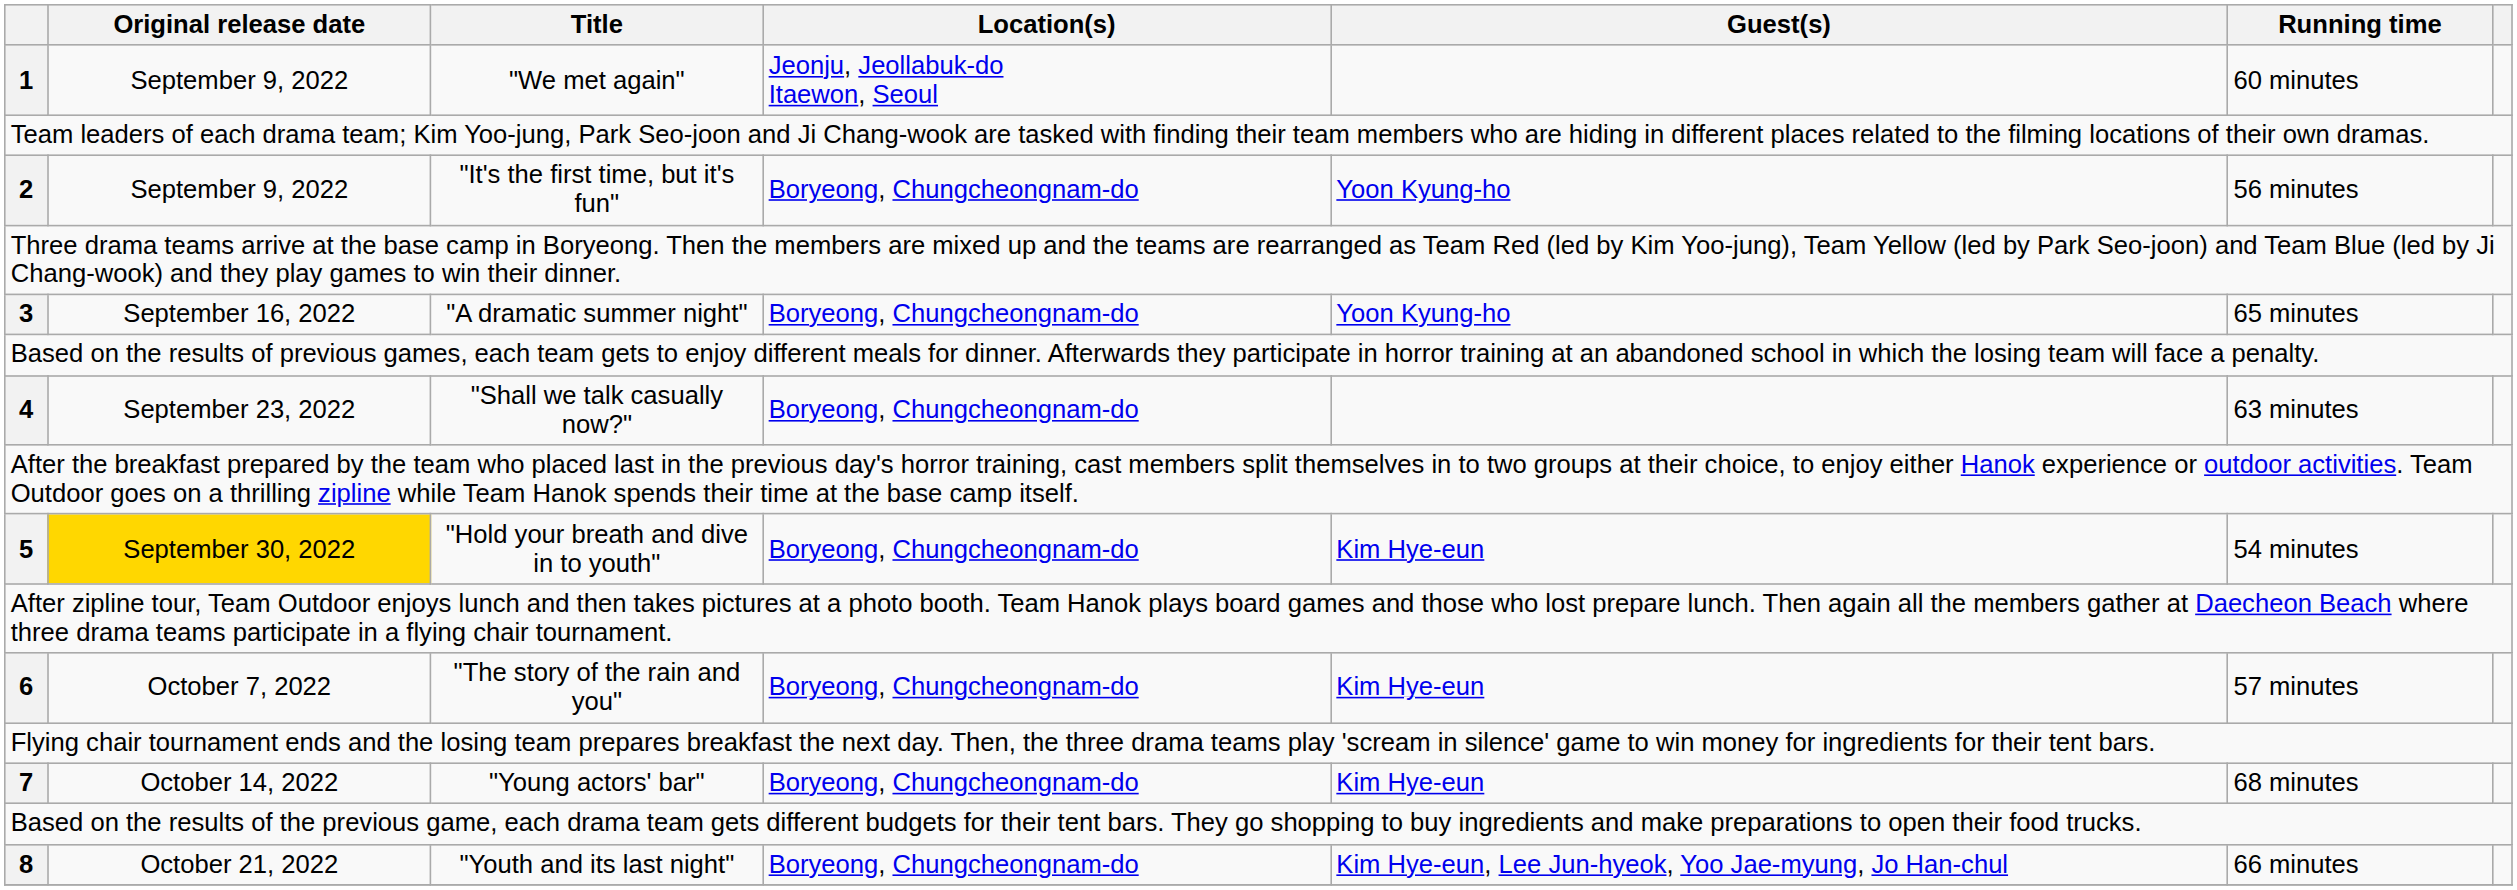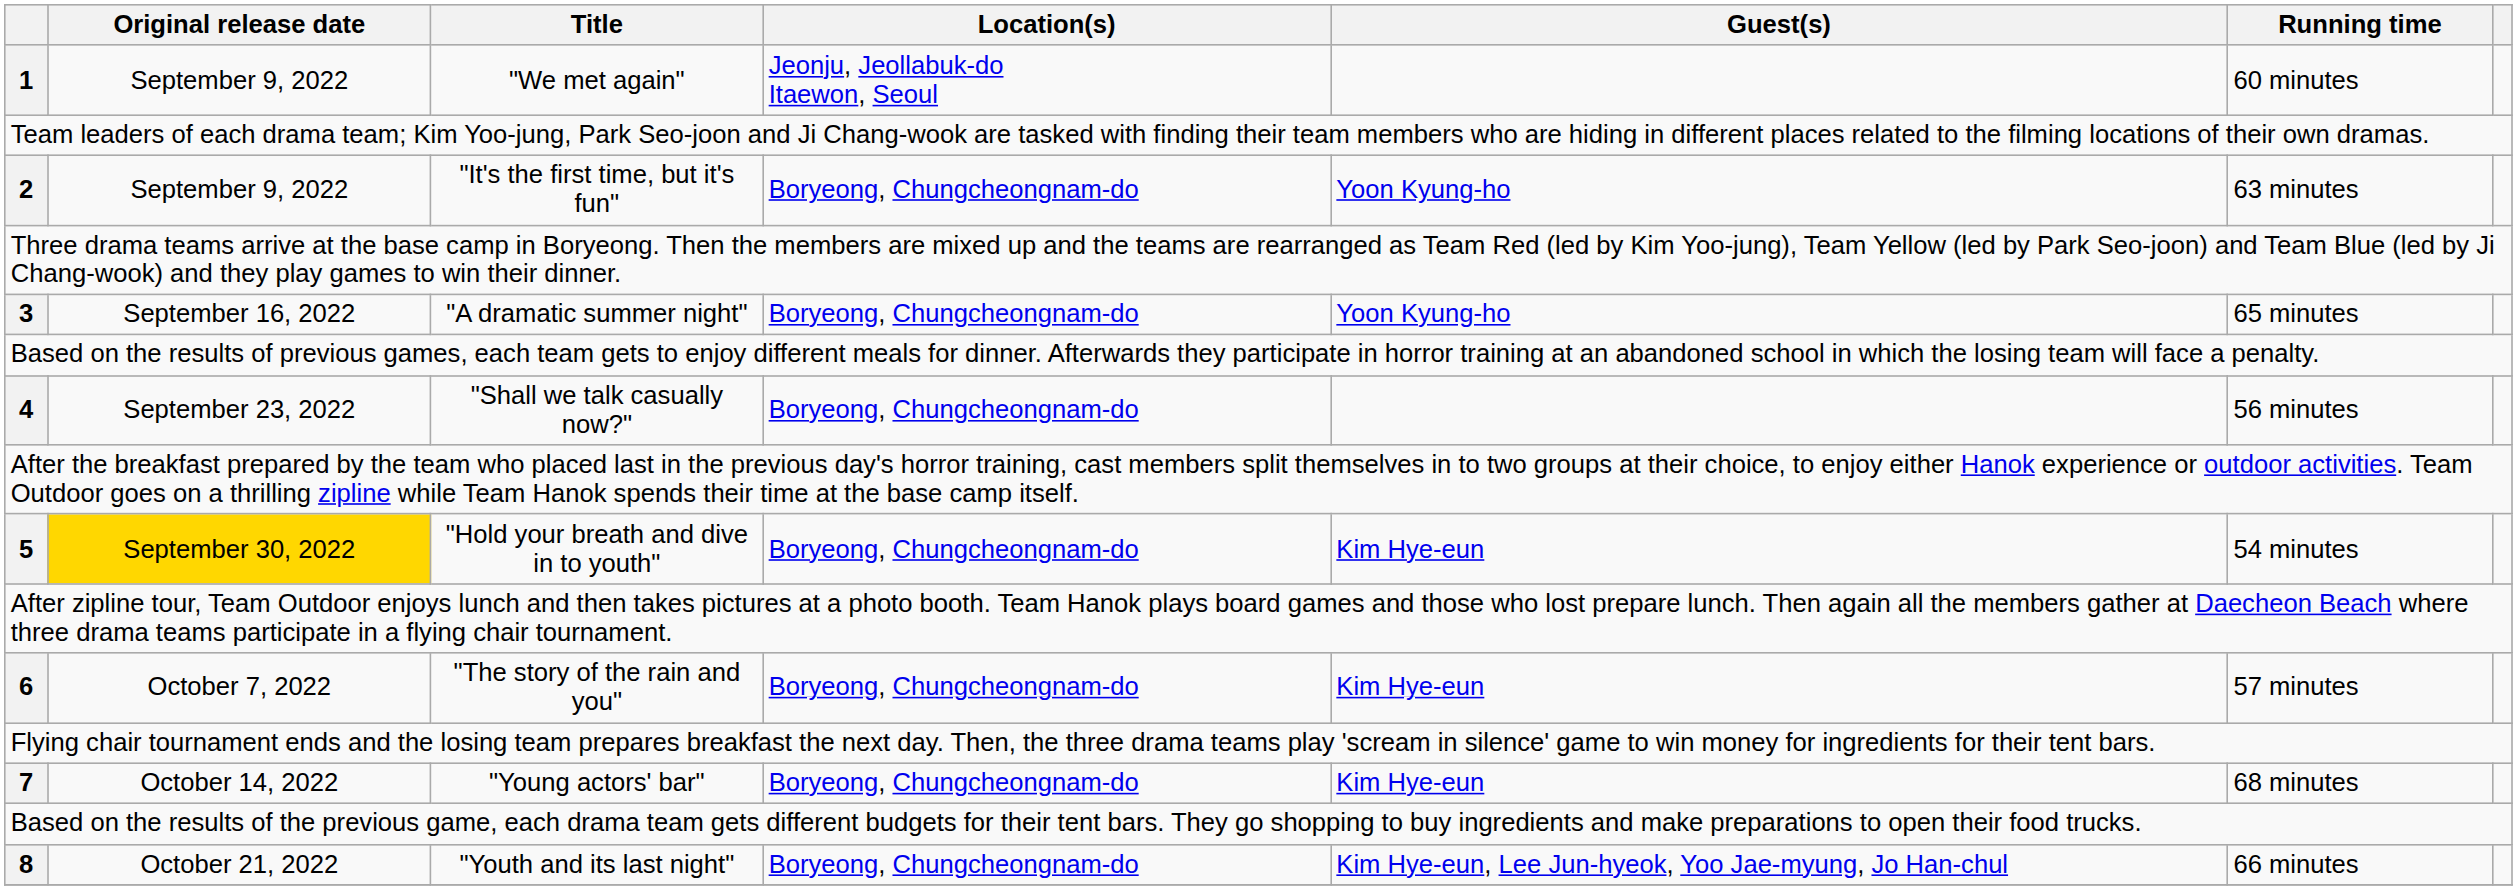"It's the first time, but it's fun" | Running time: 56 minutes -> 63 minutes
"Shall we talk casually now?" | Running time: 63 minutes -> 56 minutes
